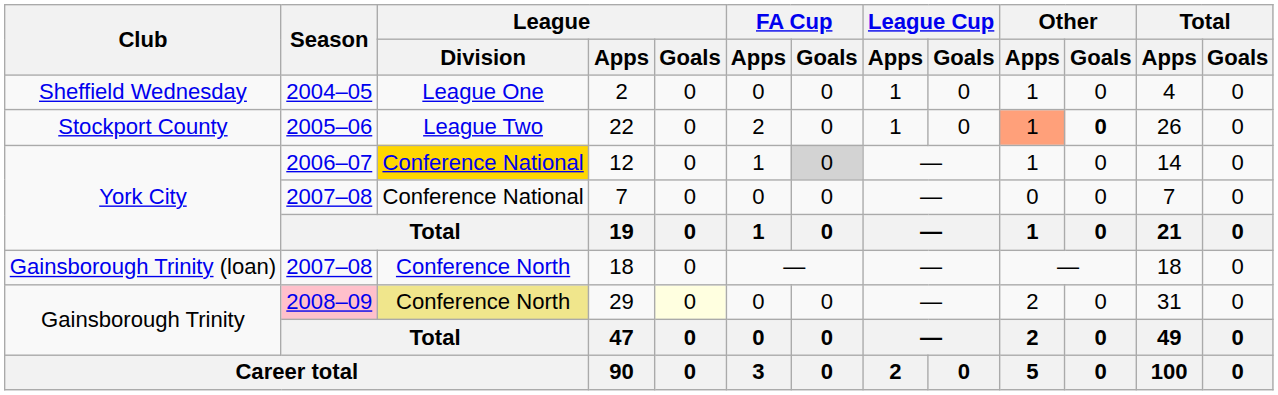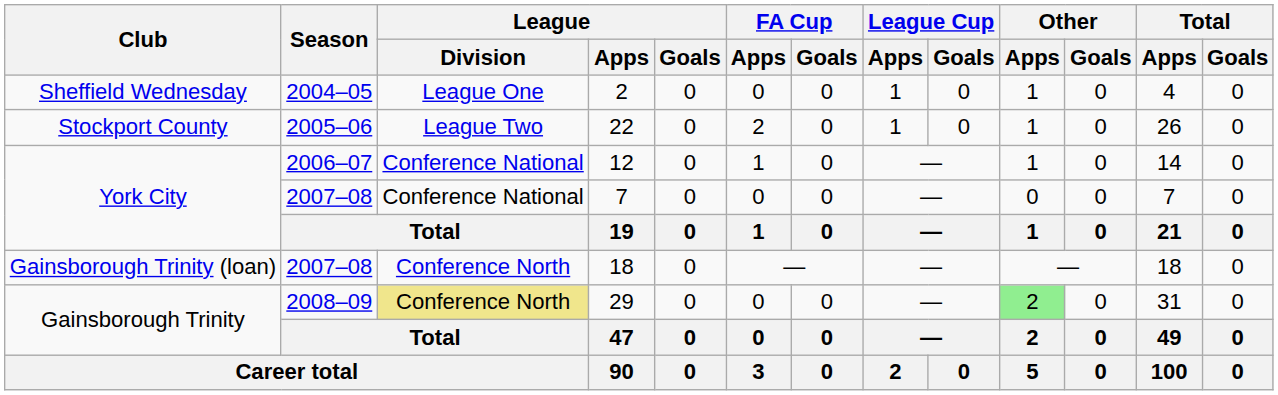22 | Other / Apps: lightsalmon background -> no background
22 | Other / Goals: bold -> normal
12 | League / Division: gold background -> no background
12 | FA Cup / Goals: lightgrey background -> no background
29 | Season: pink background -> no background
29 | League / Goals: lightyellow background -> no background
29 | Other / Apps: no background -> lightgreen background
